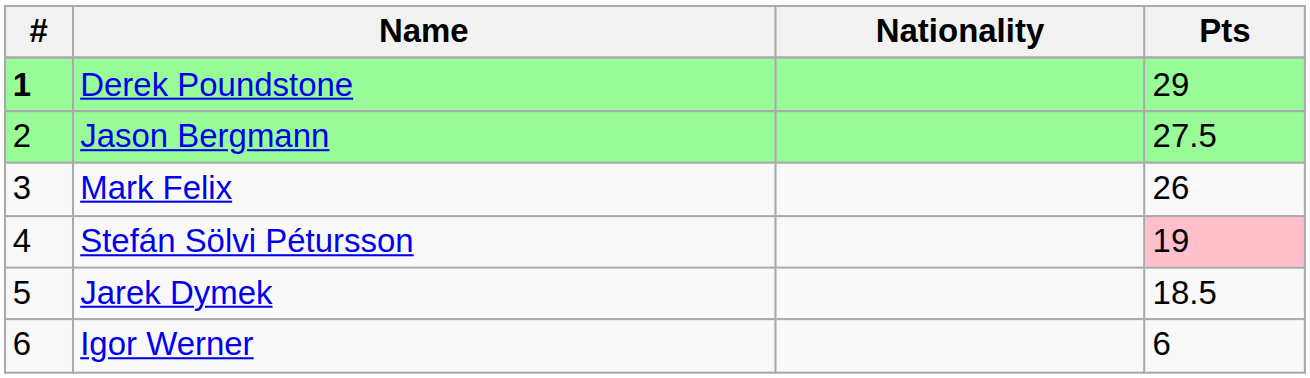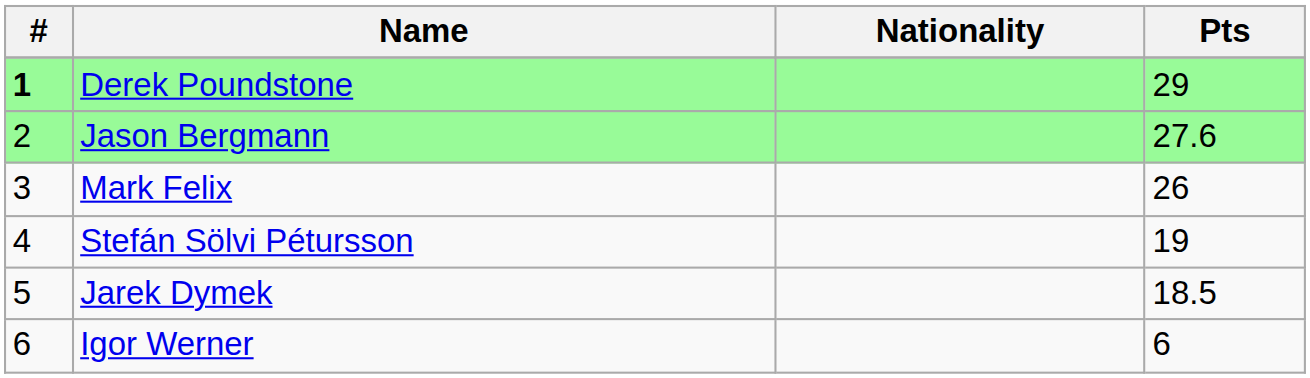Jason Bergmann | Pts: 27.5 -> 27.6
Stefán Sölvi Pétursson | Pts: pink background -> no background
